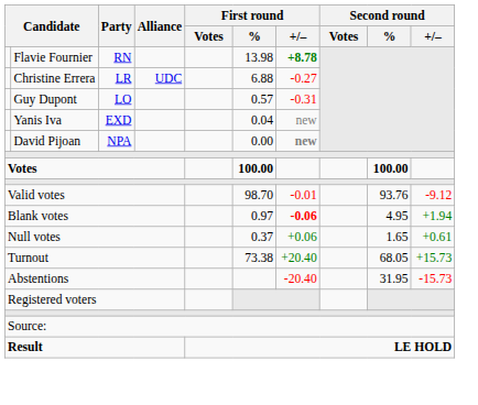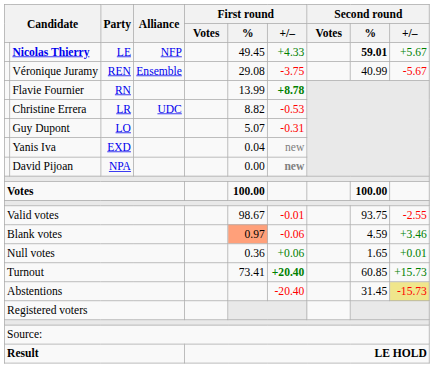+ row: Nicolas Thierry | LE | NFP | 49.45 | +4.33 | 59.01 | +5.67
+ row: Véronique Juramy | REN | Ensemble | 29.08 | -3.75 | 40.99 | -5.67
Flavie Fournier | First round / %: 13.98 -> 13.99
Christine Errera | First round / %: 6.88 -> 8.82
Christine Errera | First round / +/–: -0.27 -> -0.53
Guy Dupont | First round / %: 0.57 -> 5.07
Valid votes | First round / %: 98.70 -> 98.67
Valid votes | Second round / %: 93.76 -> 93.75
Valid votes | Second round / +/–: -9.12 -> -2.55
Blank votes | First round / %: no background -> lightsalmon background
Blank votes | First round / +/–: bold -> normal
Blank votes | Second round / %: 4.95 -> 4.59
Blank votes | Second round / +/–: +1.94 -> +3.46
Null votes | First round / %: 0.37 -> 0.36
Null votes | Second round / +/–: +0.61 -> +0.01
Turnout | First round / %: 73.38 -> 73.41
Turnout | First round / +/–: normal -> bold
Turnout | Second round / %: 68.05 -> 60.85
Abstentions | Second round / %: 31.95 -> 31.45
Abstentions | Second round / +/–: no background -> khaki background
